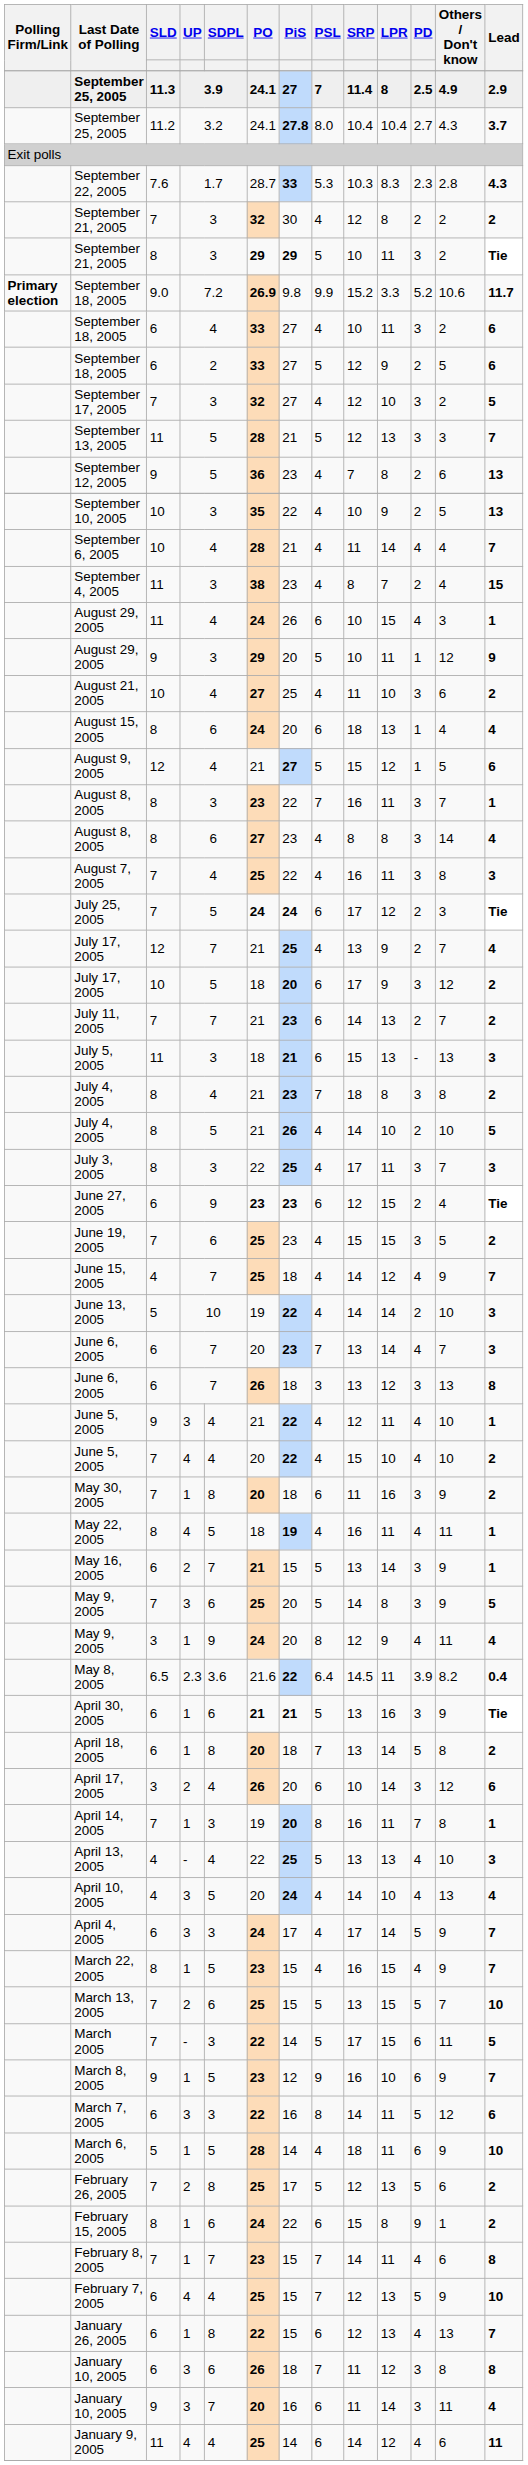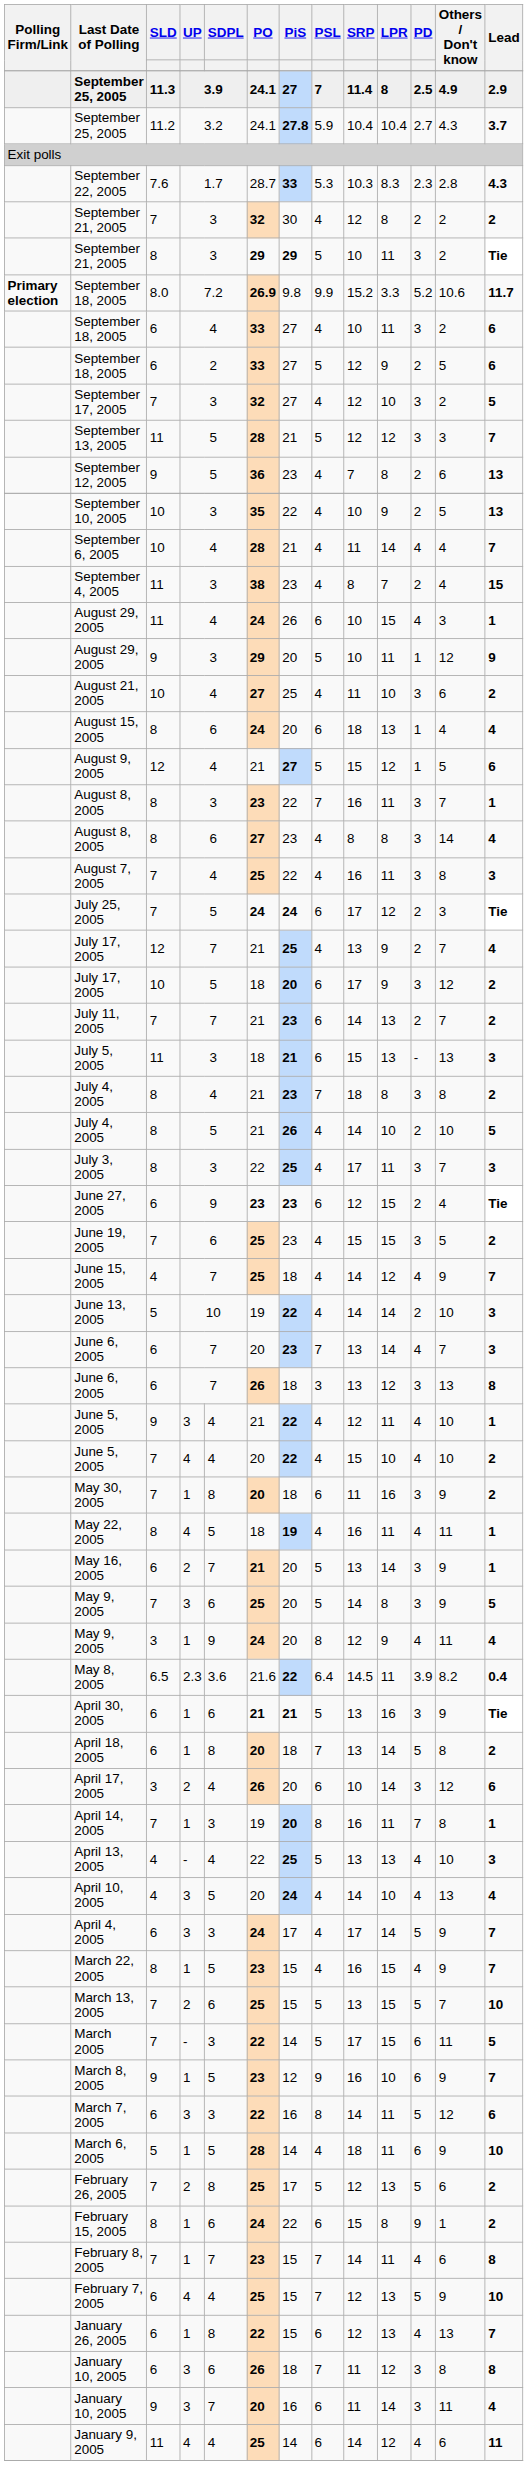September 25, 2005 / 3.2 | PSL: 8.0 -> 5.9
September 18, 2005 / 7.2 | SLD: 9.0 -> 8.0
September 13, 2005 | LPR: 13 -> 12
May 16, 2005 | PiS: 15 -> 20
